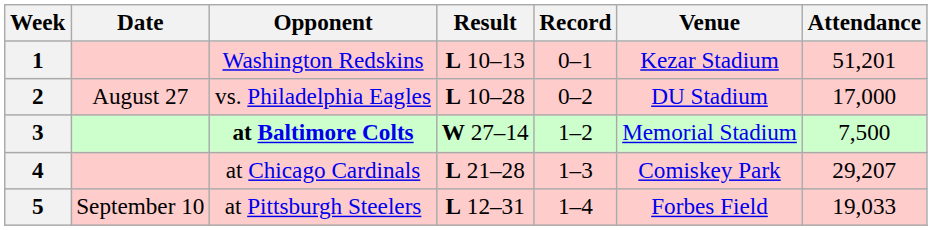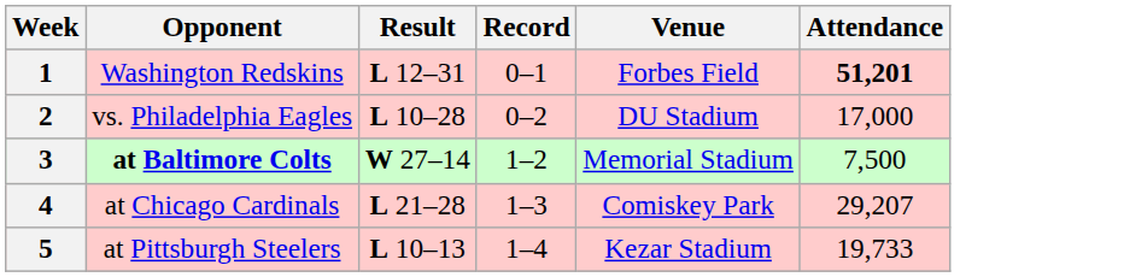- column: Date | August 27 | September 10
1 | Result: L 10–13 -> L 12–31
1 | Venue: Kezar Stadium -> Forbes Field
1 | Attendance: normal -> bold
5 | Result: L 12–31 -> L 10–13
5 | Venue: Forbes Field -> Kezar Stadium
5 | Attendance: 19,033 -> 19,733
